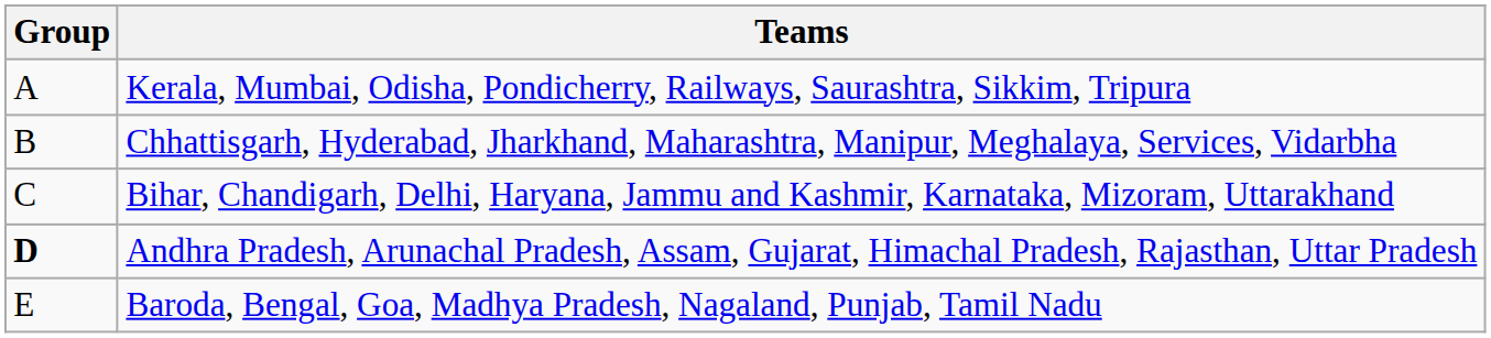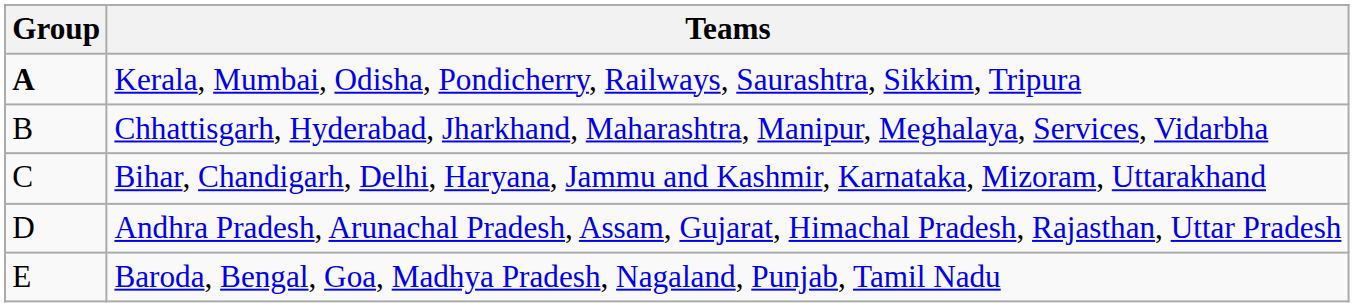row 2 | Group: normal -> bold
row 5 | Group: bold -> normal
